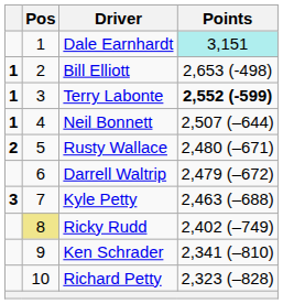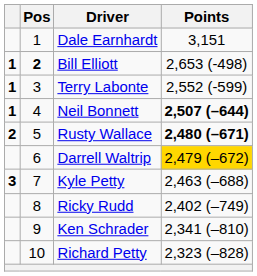Dale Earnhardt | Points: paleturquoise background -> no background
Bill Elliott | Pos: normal -> bold
Terry Labonte | Points: bold -> normal
Neil Bonnett | Points: normal -> bold
Rusty Wallace | Points: normal -> bold
Darrell Waltrip | Points: no background -> gold background
Ricky Rudd | Pos: khaki background -> no background
